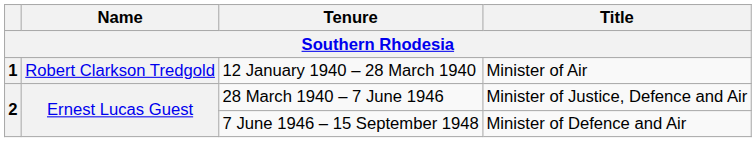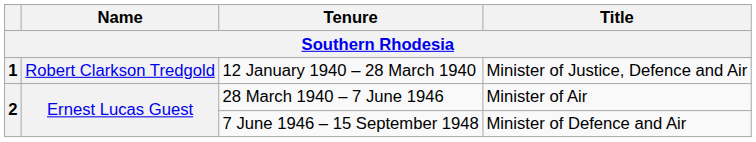12 January 1940 – 28 March 1940 | Title: Minister of Air -> Minister of Justice, Defence and Air
28 March 1940 – 7 June 1946 | Title: Minister of Justice, Defence and Air -> Minister of Air
